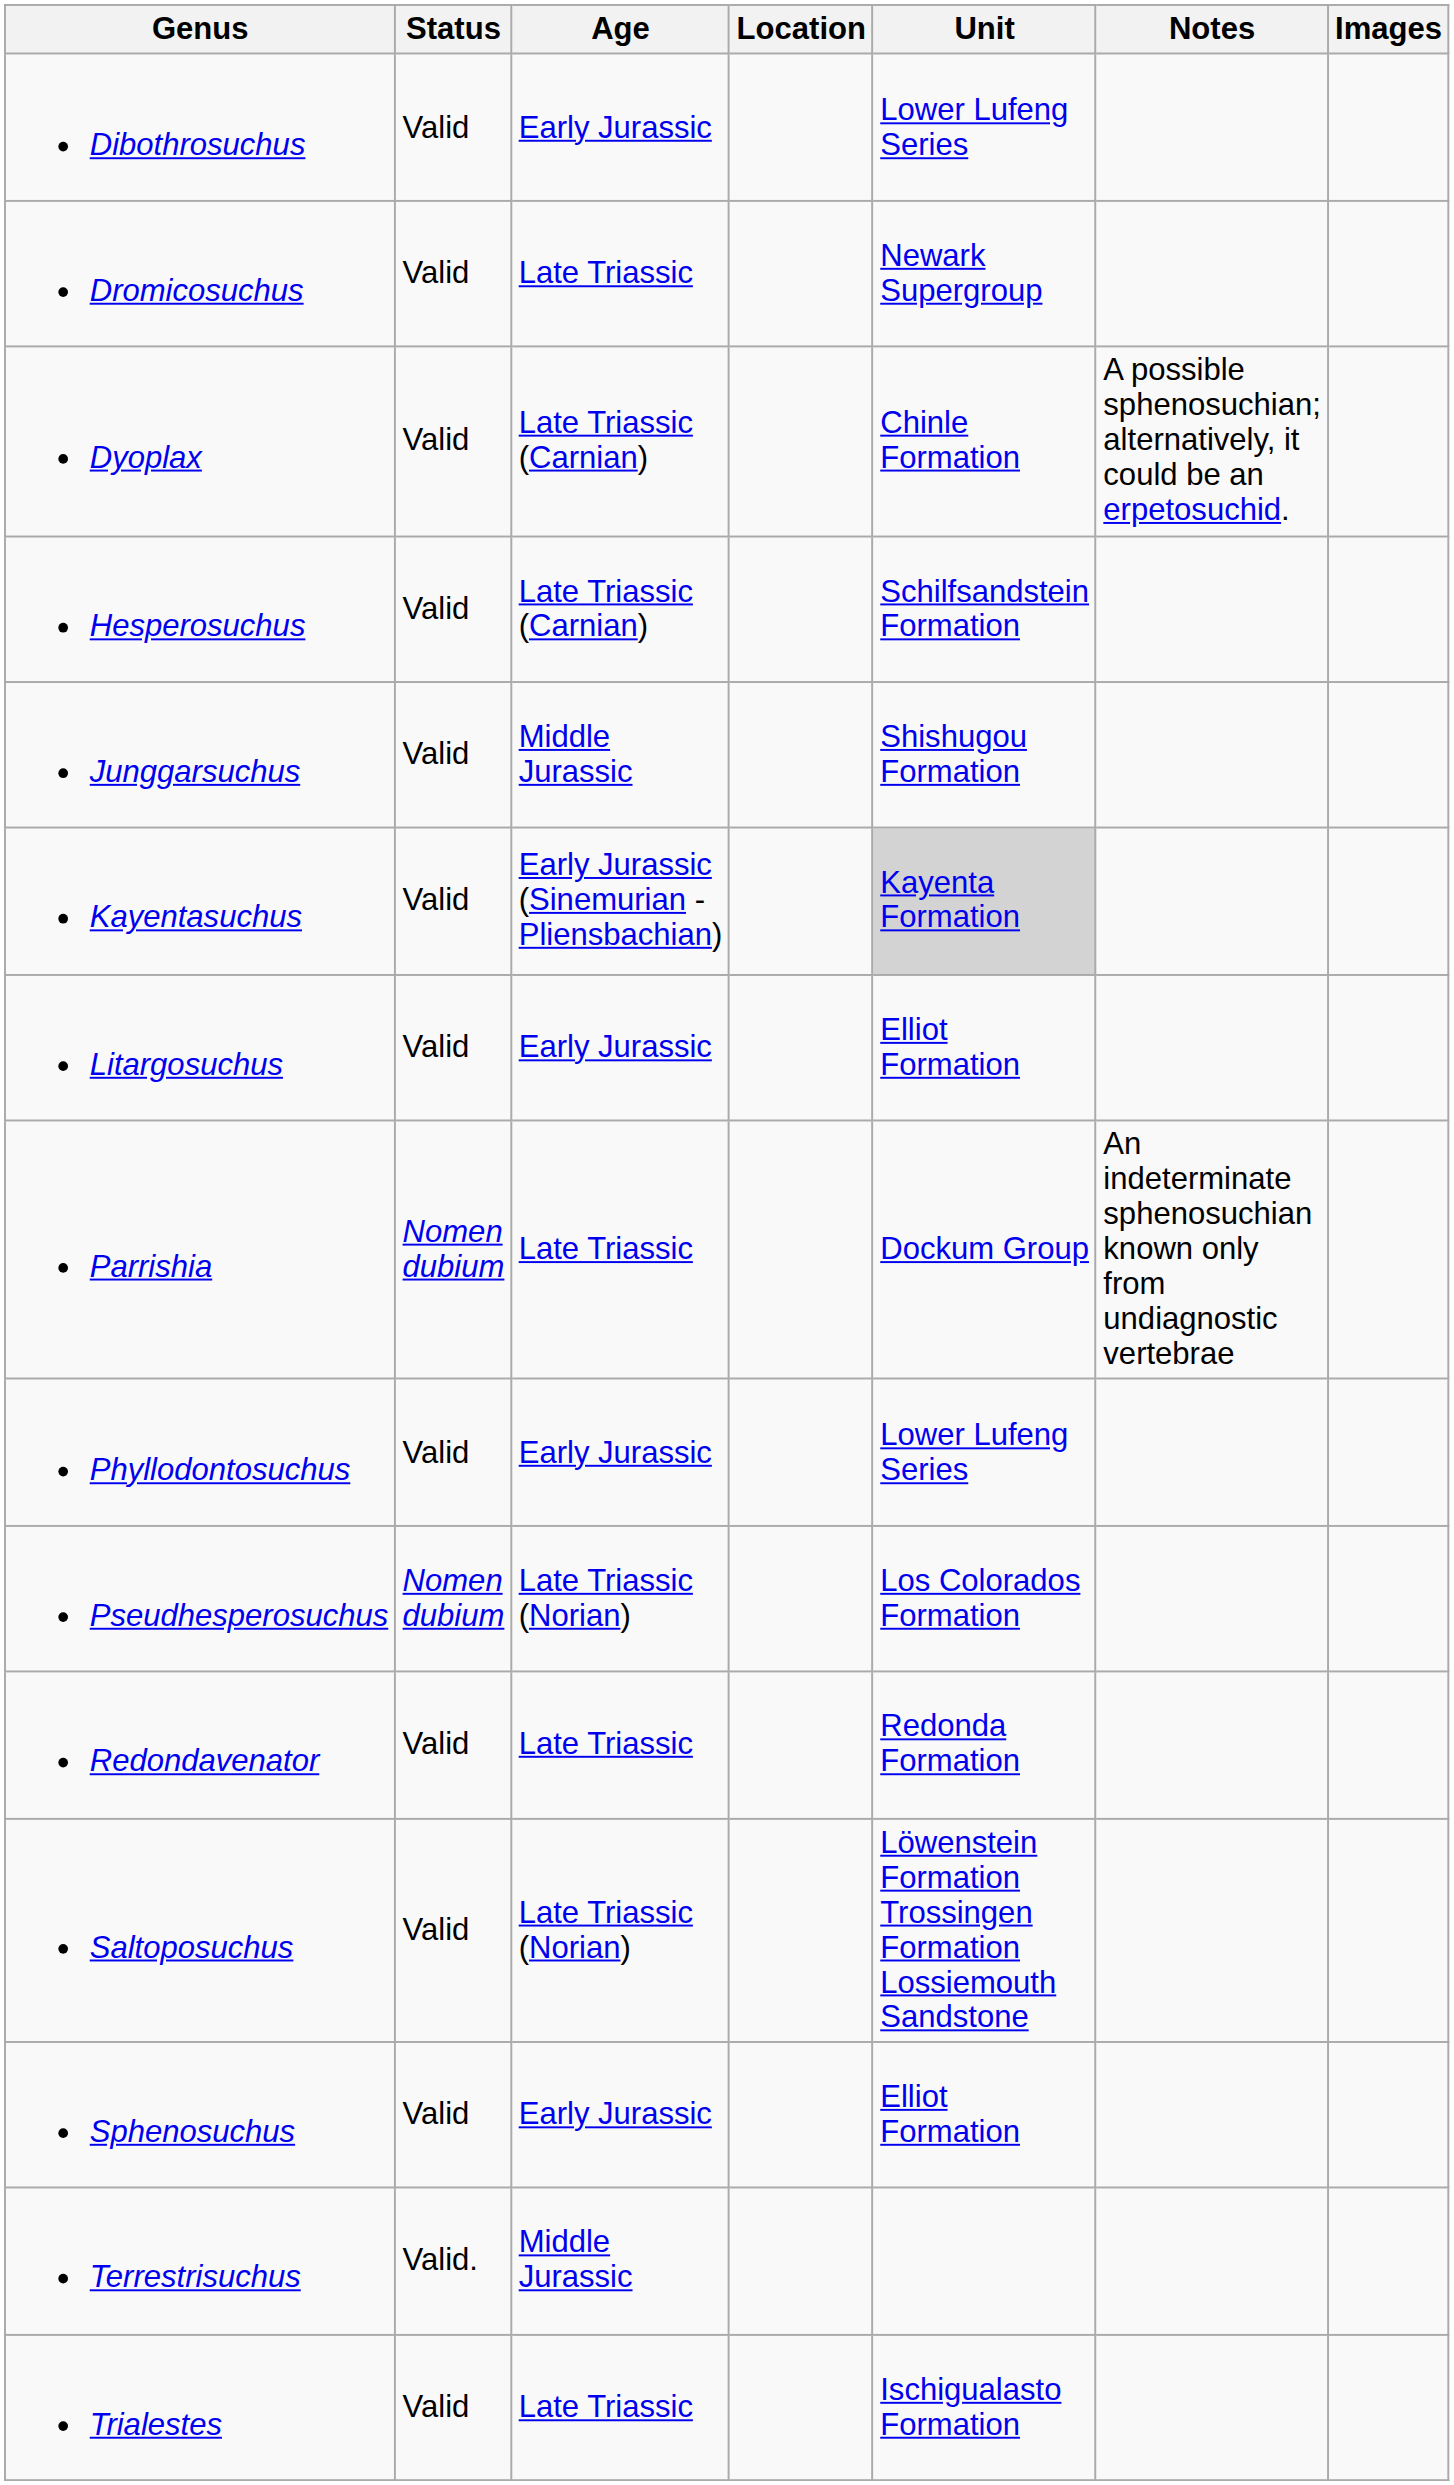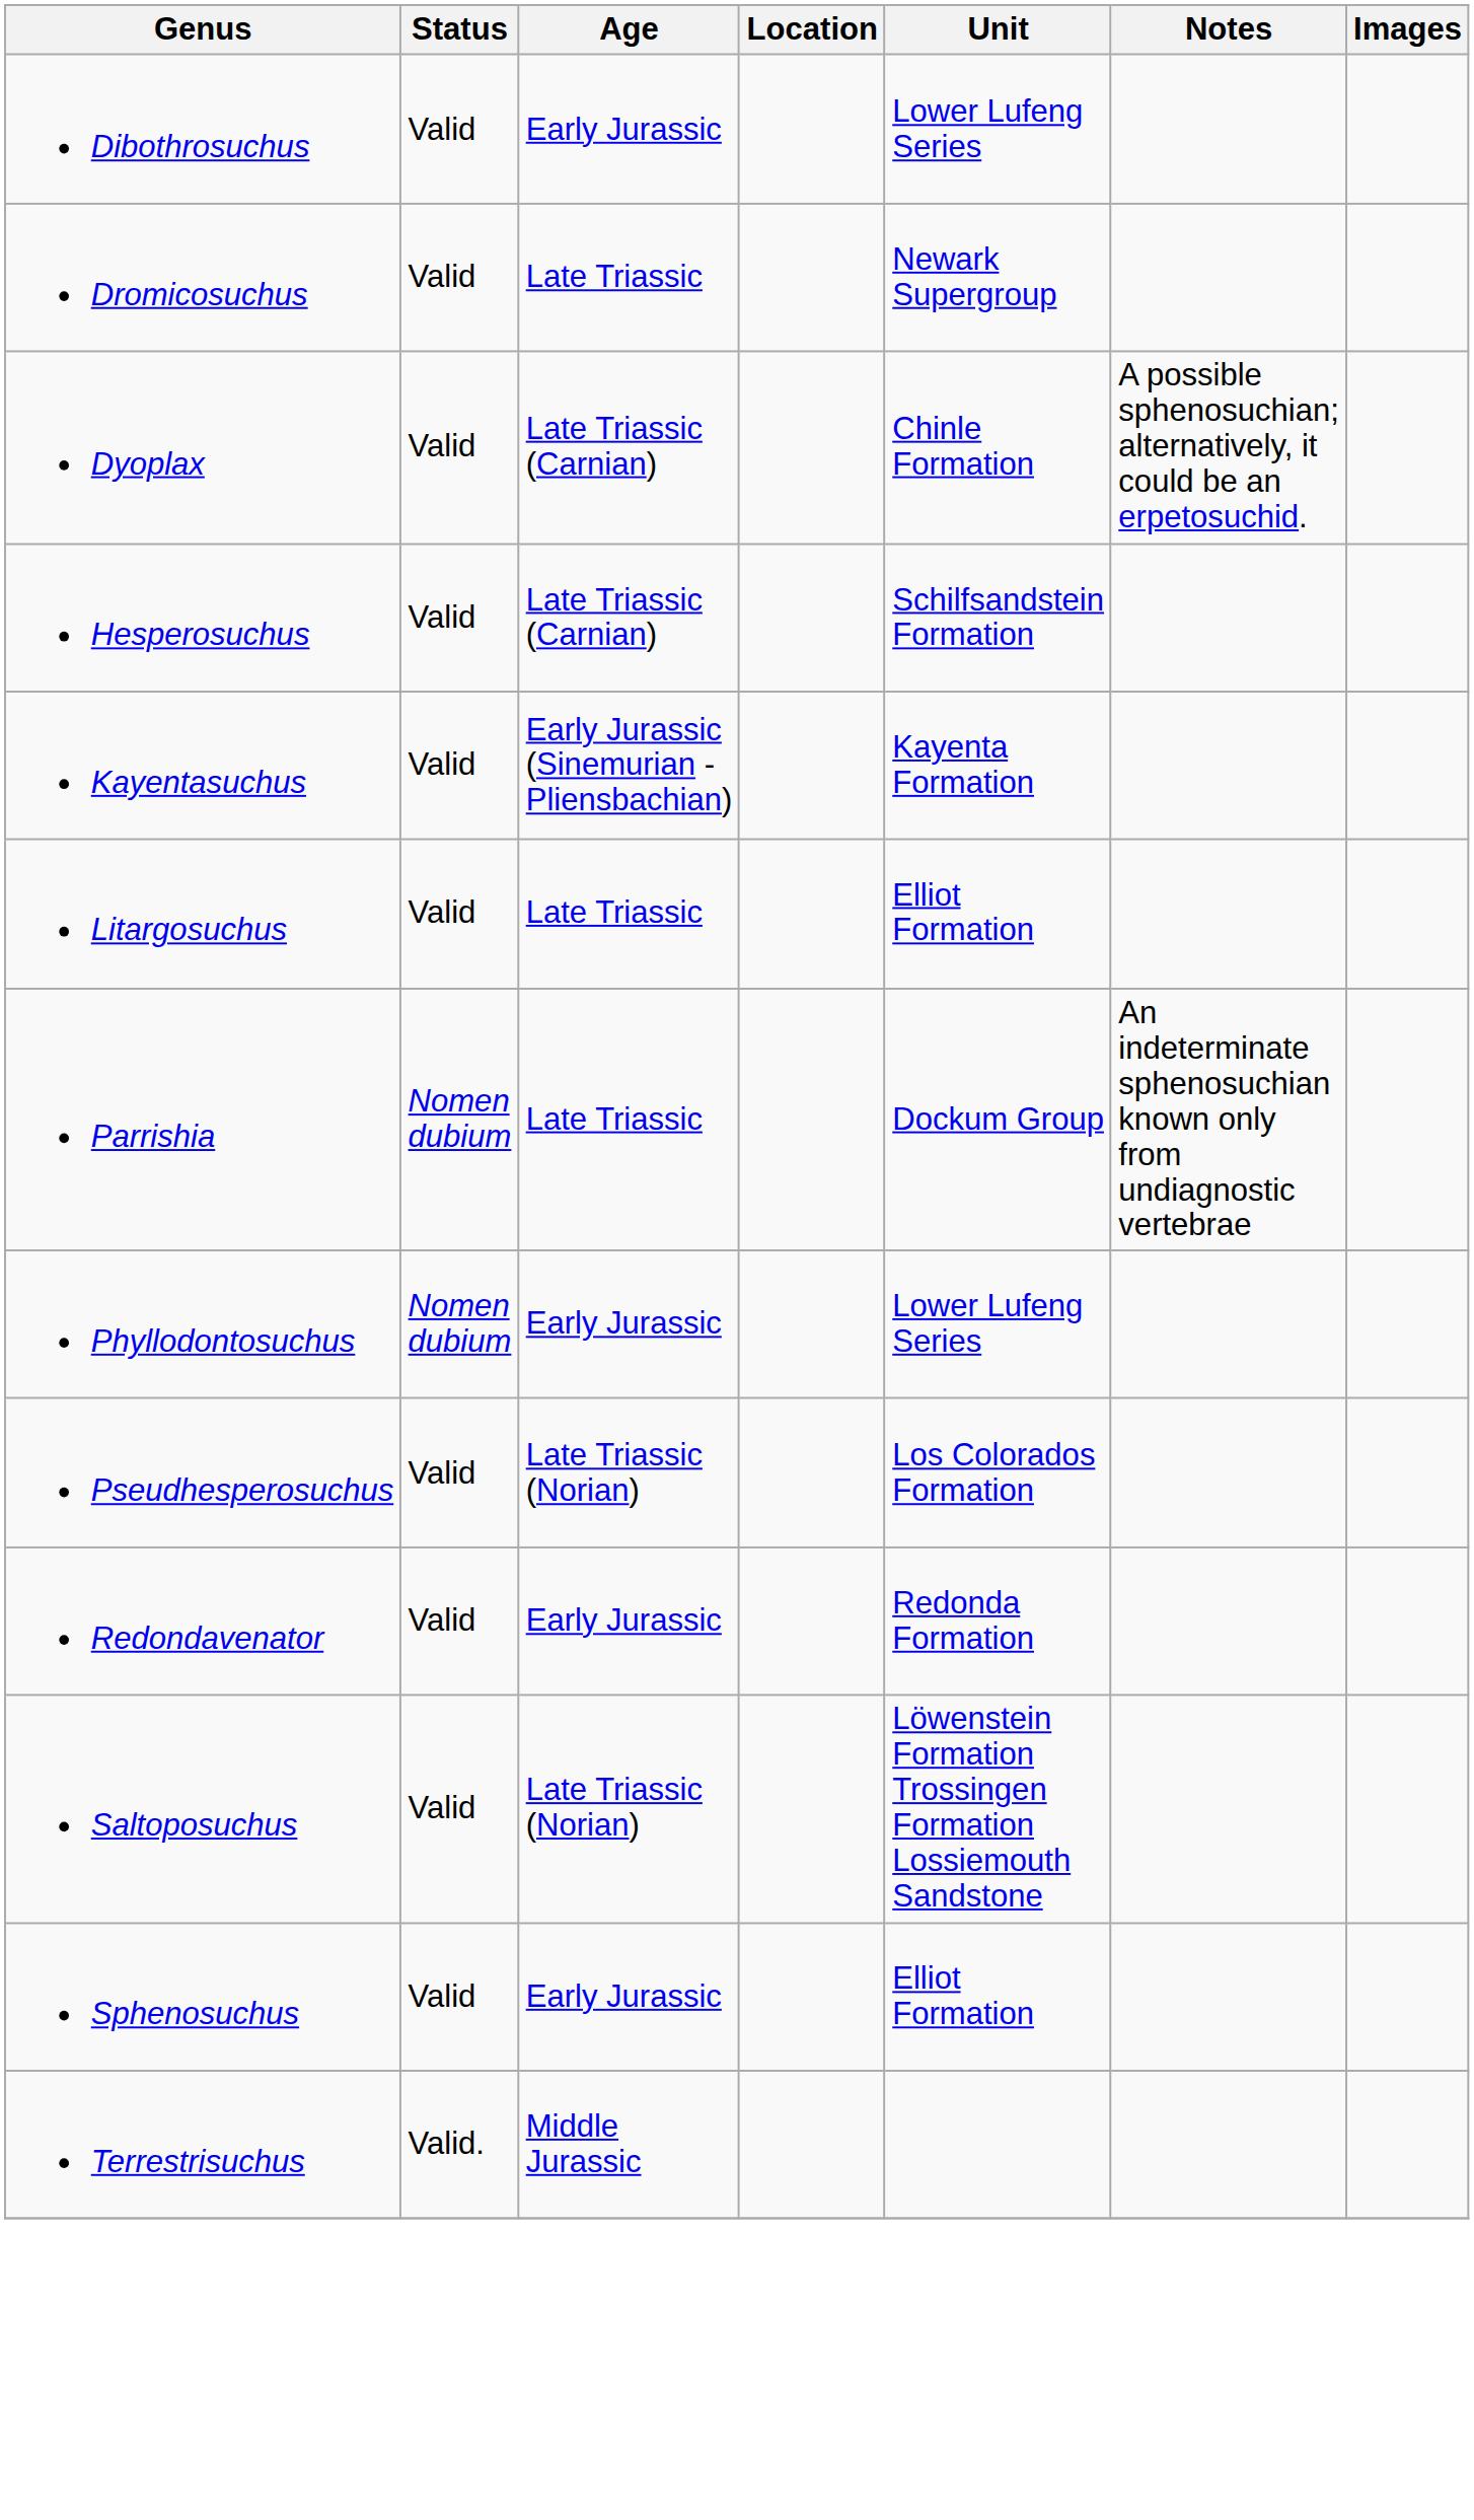- row: Junggarsuchus | Valid | Middle Jurassic | Shishugou Formation
Kayentasuchus | Unit: lightgrey background -> no background
Litargosuchus | Age: Early Jurassic -> Late Triassic
Phyllodontosuchus | Status: Valid -> Nomen dubium
Pseudhesperosuchus | Status: Nomen dubium -> Valid
Redondavenator | Age: Late Triassic -> Early Jurassic
- row: Trialestes | Valid | Late Triassic | Ischigualasto Formation
